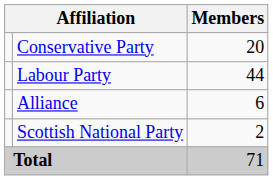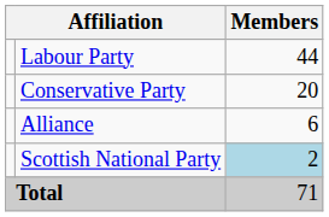rows swapped: Labour Party <-> Conservative Party
Scottish National Party | Members: no background -> lightblue background
